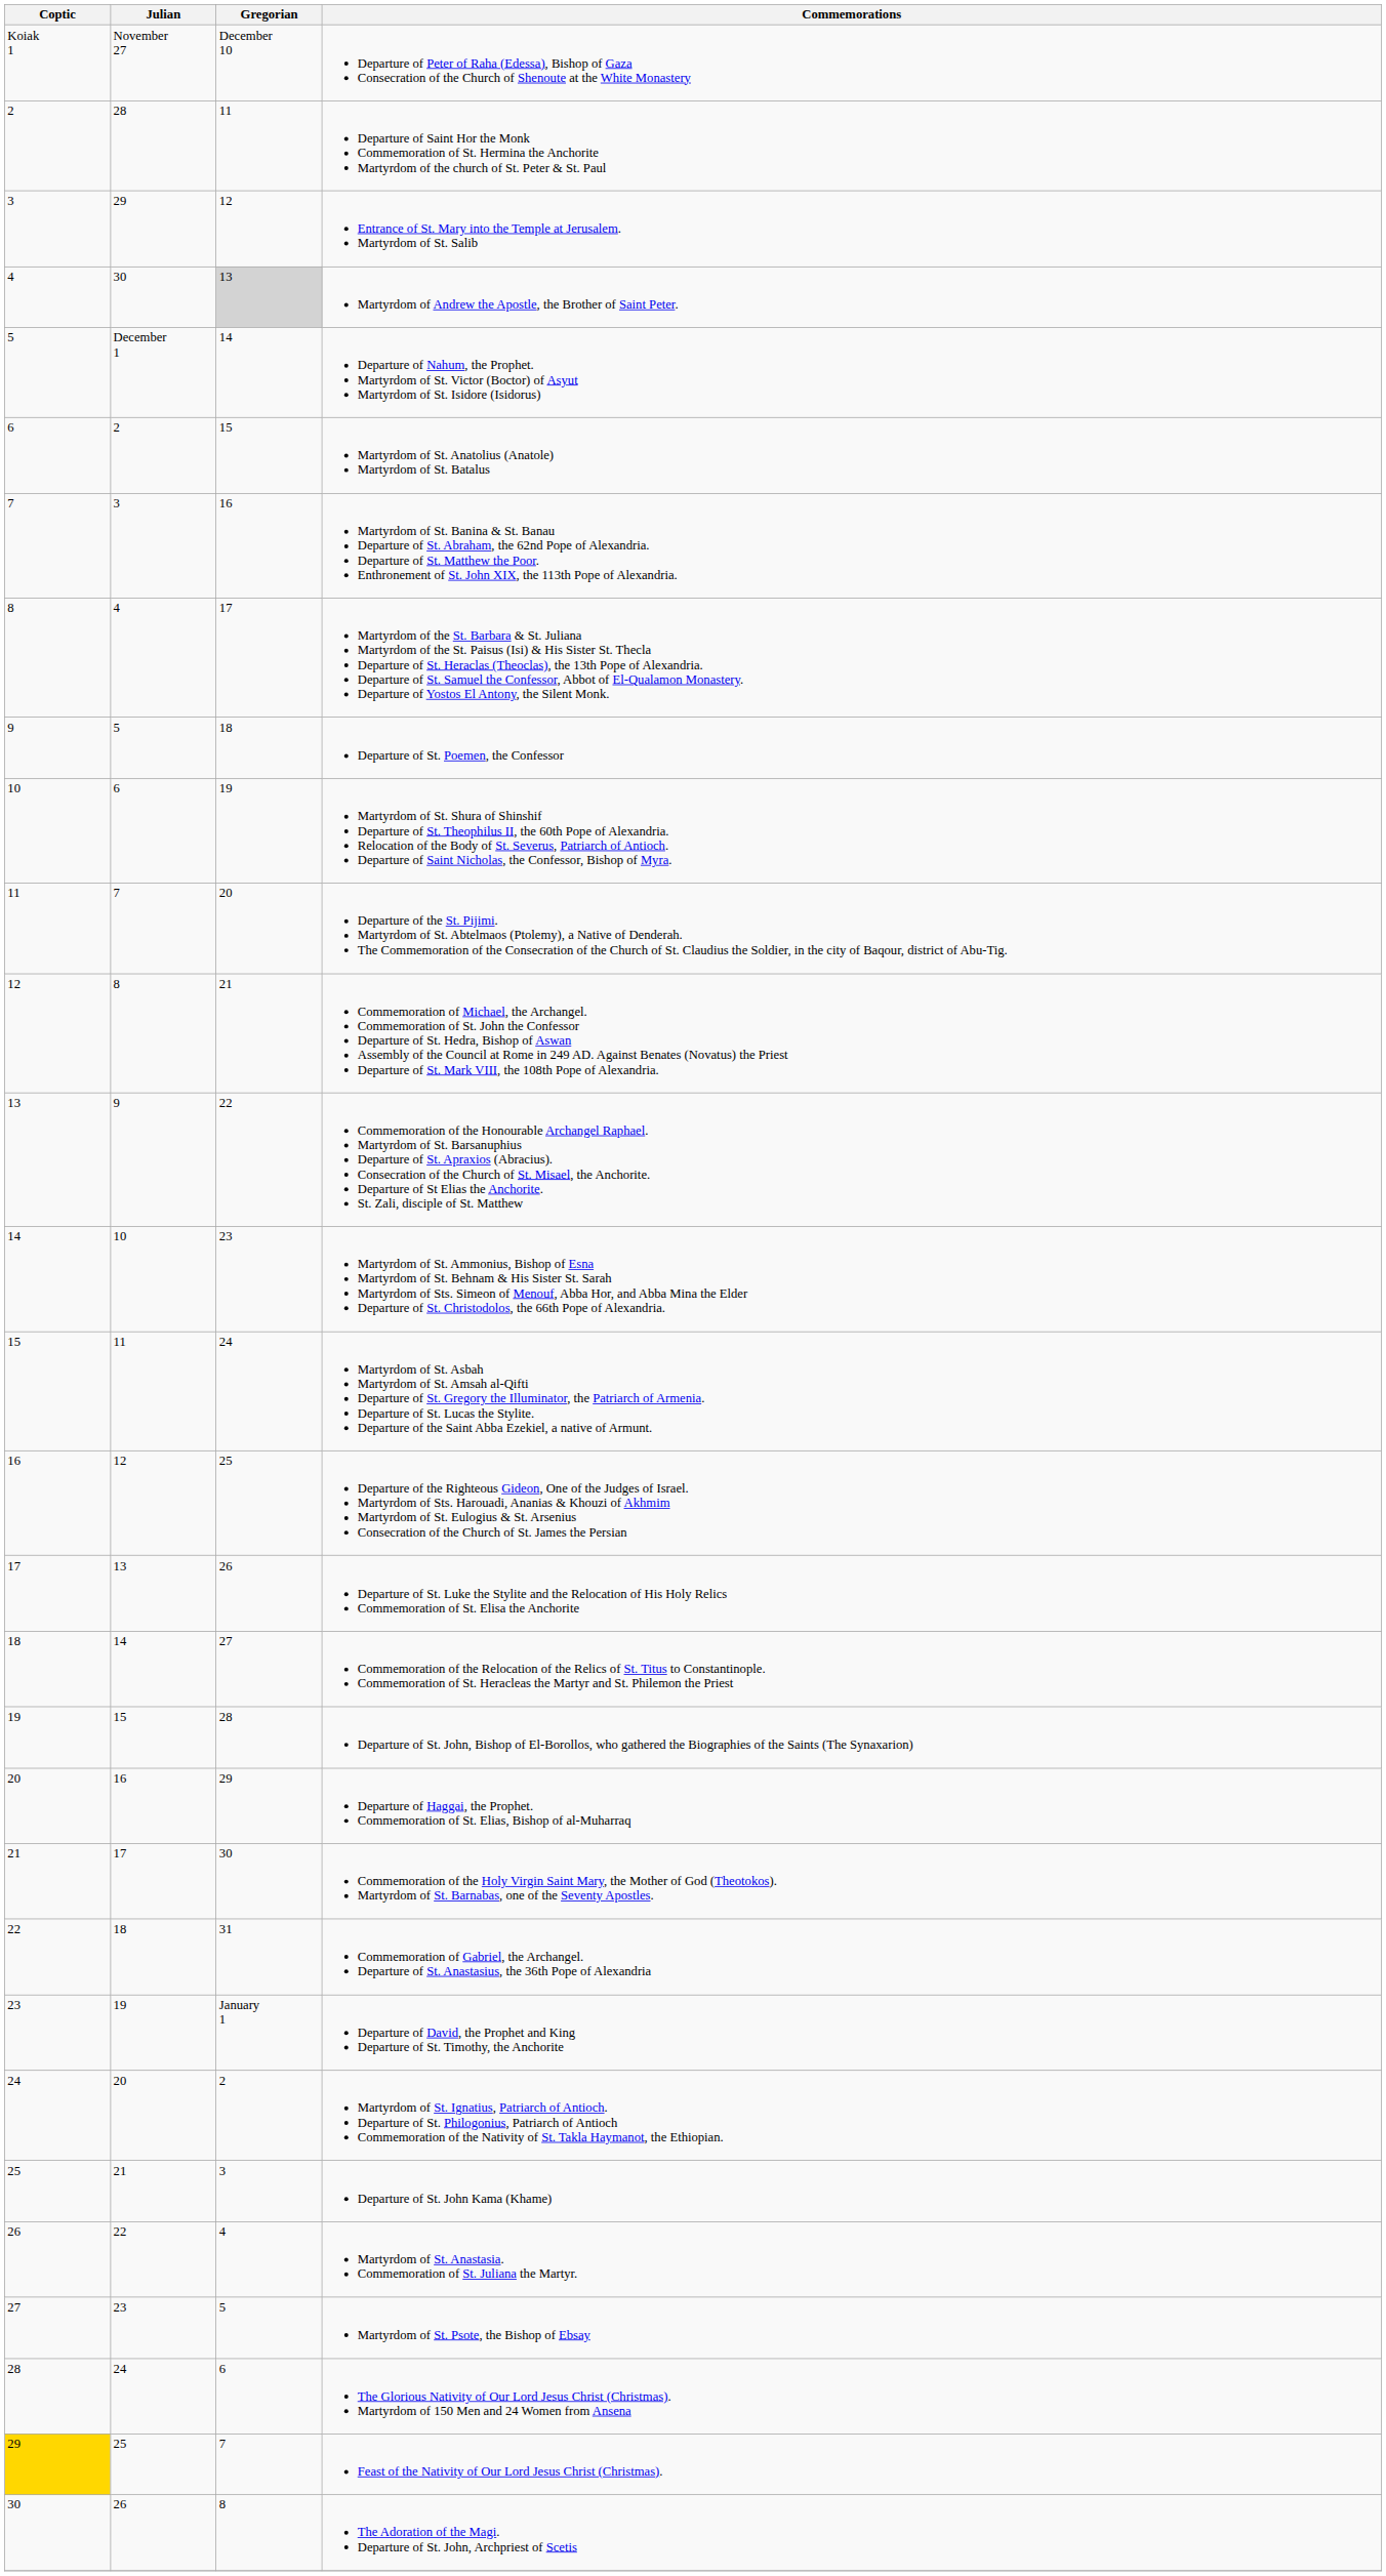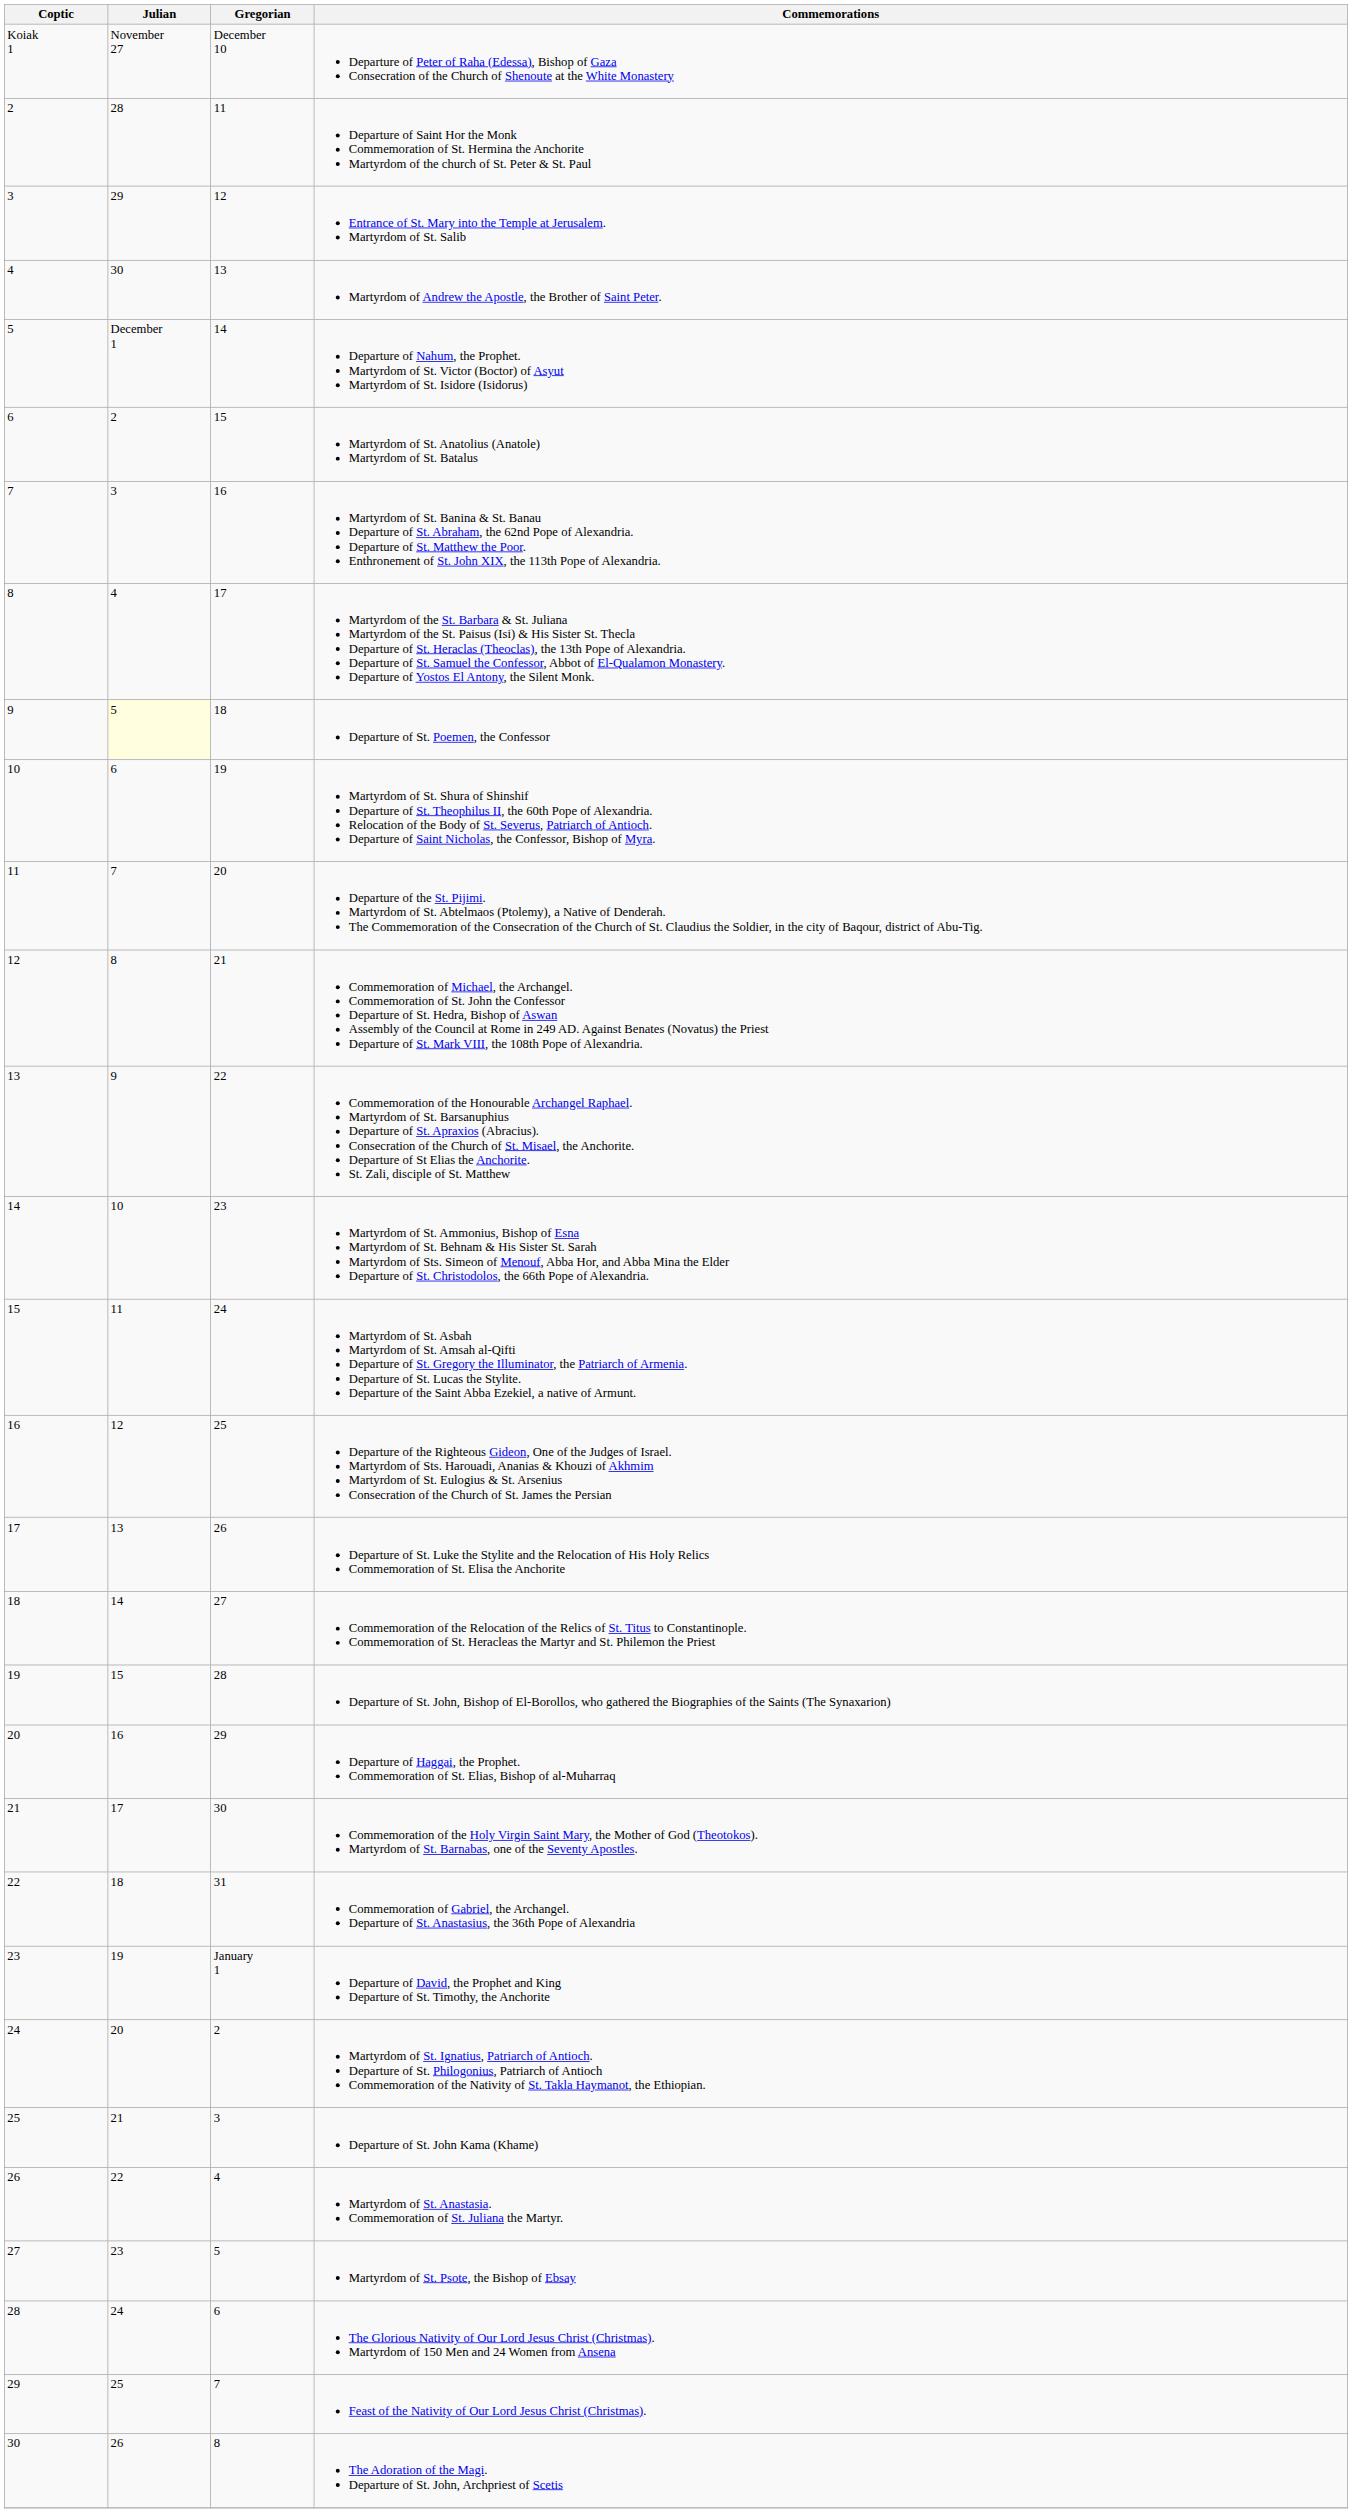Martyrdom of Andrew the Apostle, the Brother of Saint Peter. | Gregorian: lightgrey background -> no background
Departure of St. Poemen, the Confessor | Julian: no background -> lightyellow background
Feast of the Nativity of Our Lord Jesus Christ (Christmas). | Coptic: gold background -> no background
